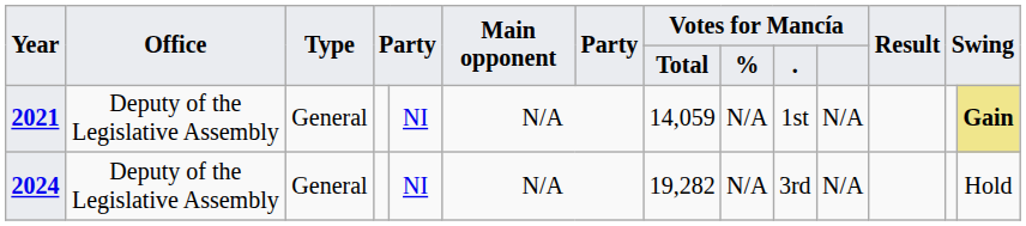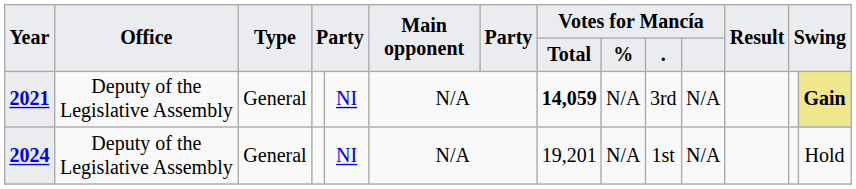2021 | Votes for Mancía / Total: normal -> bold
2021 | Votes for Mancía / .: 1st -> 3rd
2024 | Votes for Mancía / Total: 19,282 -> 19,201
2024 | Votes for Mancía / .: 3rd -> 1st
